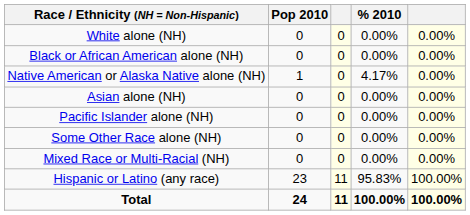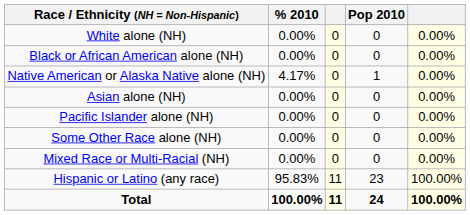columns swapped: Pop 2010 <-> % 2010
